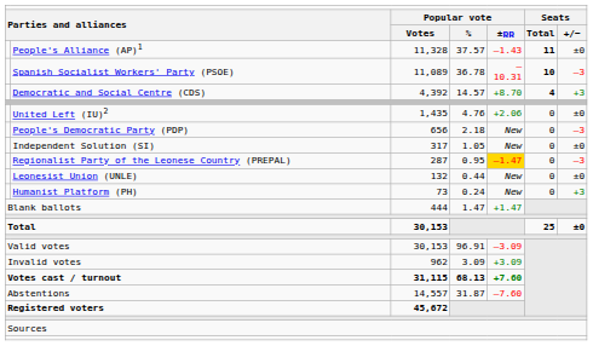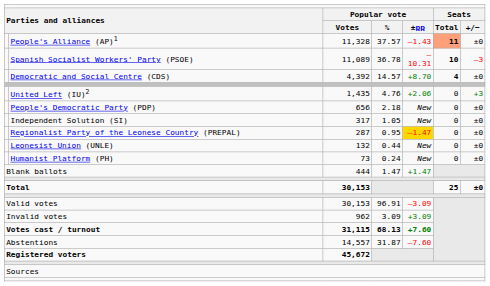People's Alliance (AP)1 | column 6: no background -> lightsalmon background
Democratic and Social Centre (CDS) | column 7: +3 -> ±0
United Left (IU)2 | column 7: ±0 -> +3
People's Democratic Party (PDP) | column 7: –3 -> ±0
Regionalist Party of the Leonese Country (PREPAL) | column 7: –3 -> ±0
Humanist Platform (PH) | column 7: +3 -> ±0
